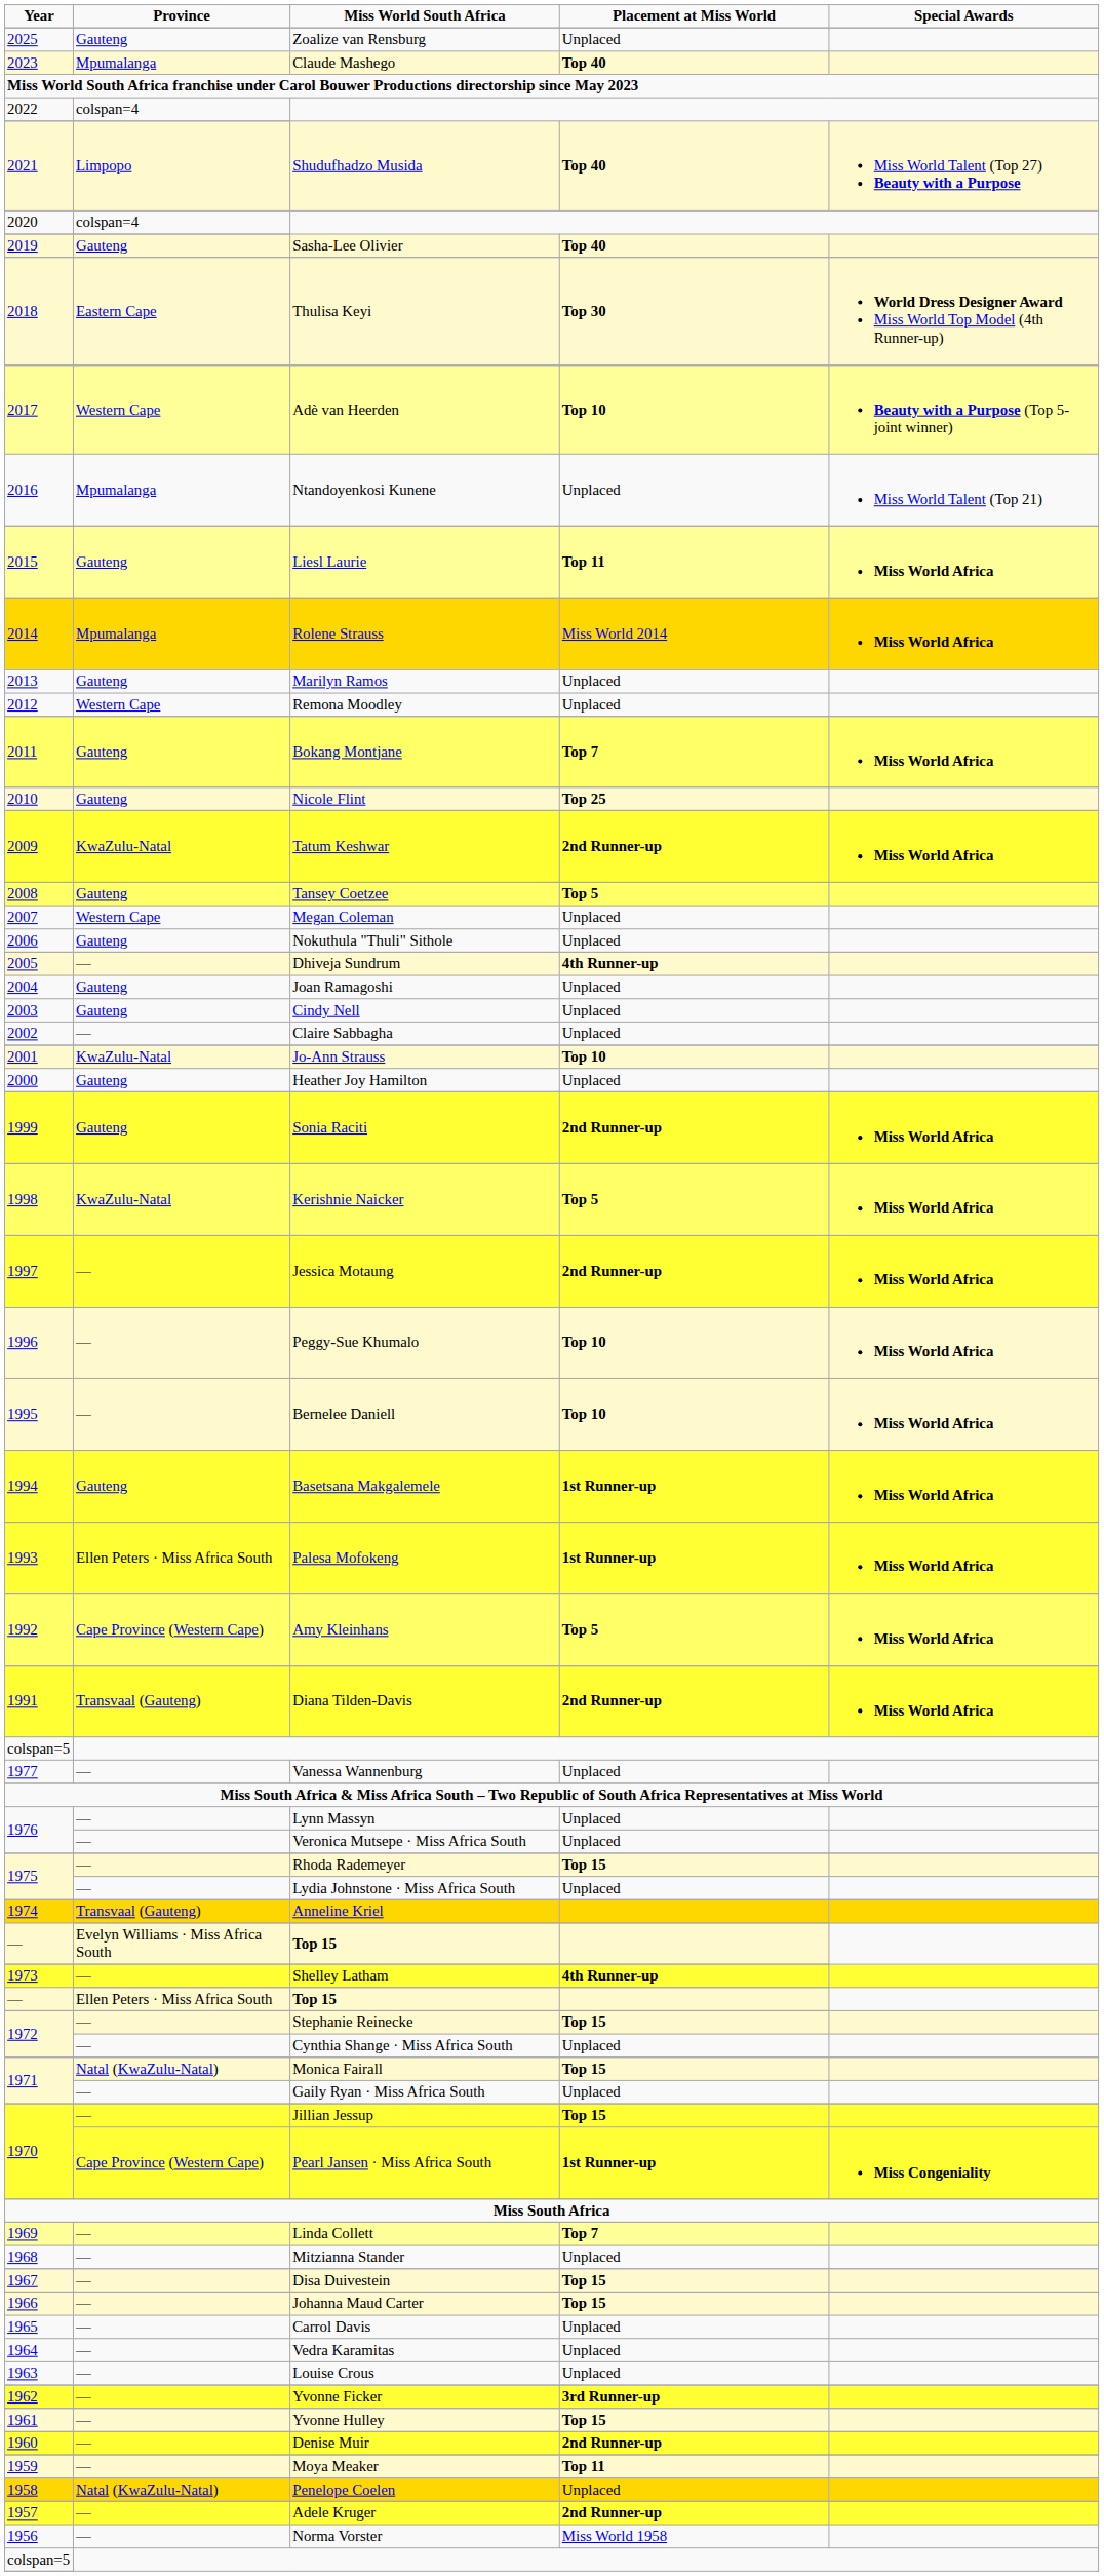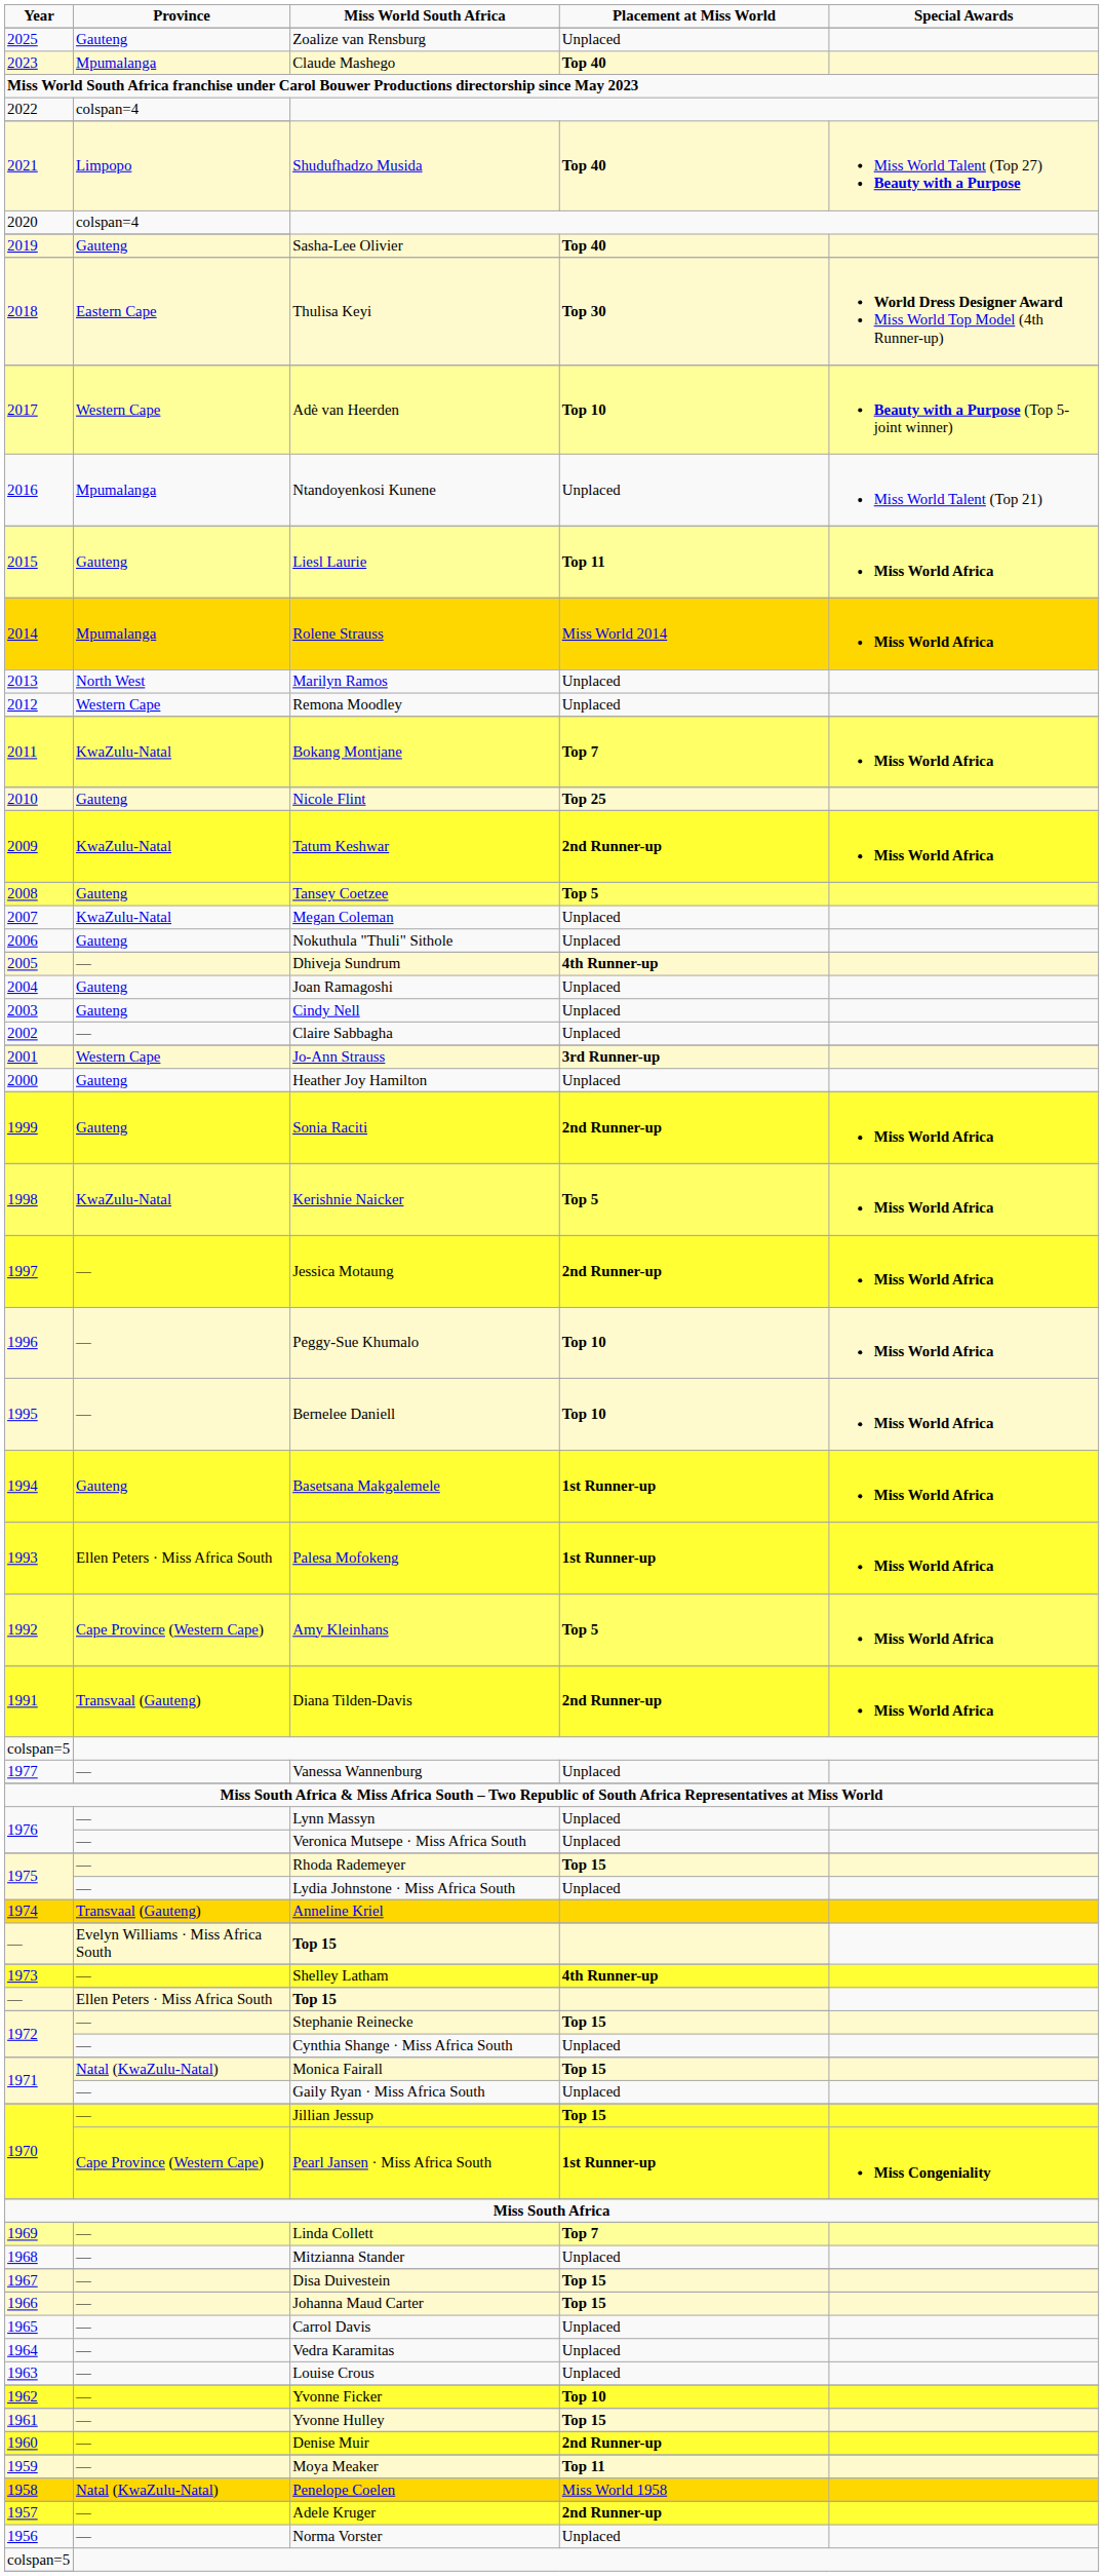Marilyn Ramos | Province: Gauteng -> North West
Bokang Montjane | Province: Gauteng -> KwaZulu-Natal
Megan Coleman | Province: Western Cape -> KwaZulu-Natal
Jo-Ann Strauss | Province: KwaZulu-Natal -> Western Cape
Jo-Ann Strauss | Placement at Miss World: Top 10 -> 3rd Runner-up
Yvonne Ficker | Placement at Miss World: 3rd Runner-up -> Top 10
Penelope Coelen | Placement at Miss World: Unplaced -> Miss World 1958
Norma Vorster | Placement at Miss World: Miss World 1958 -> Unplaced
